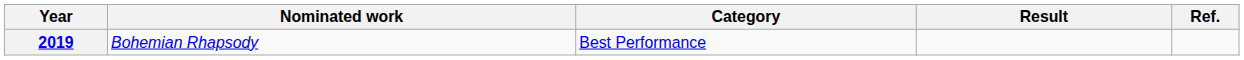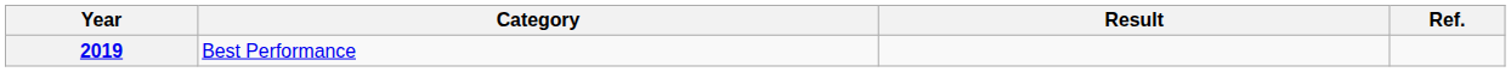- column: Nominated work | Bohemian Rhapsody
